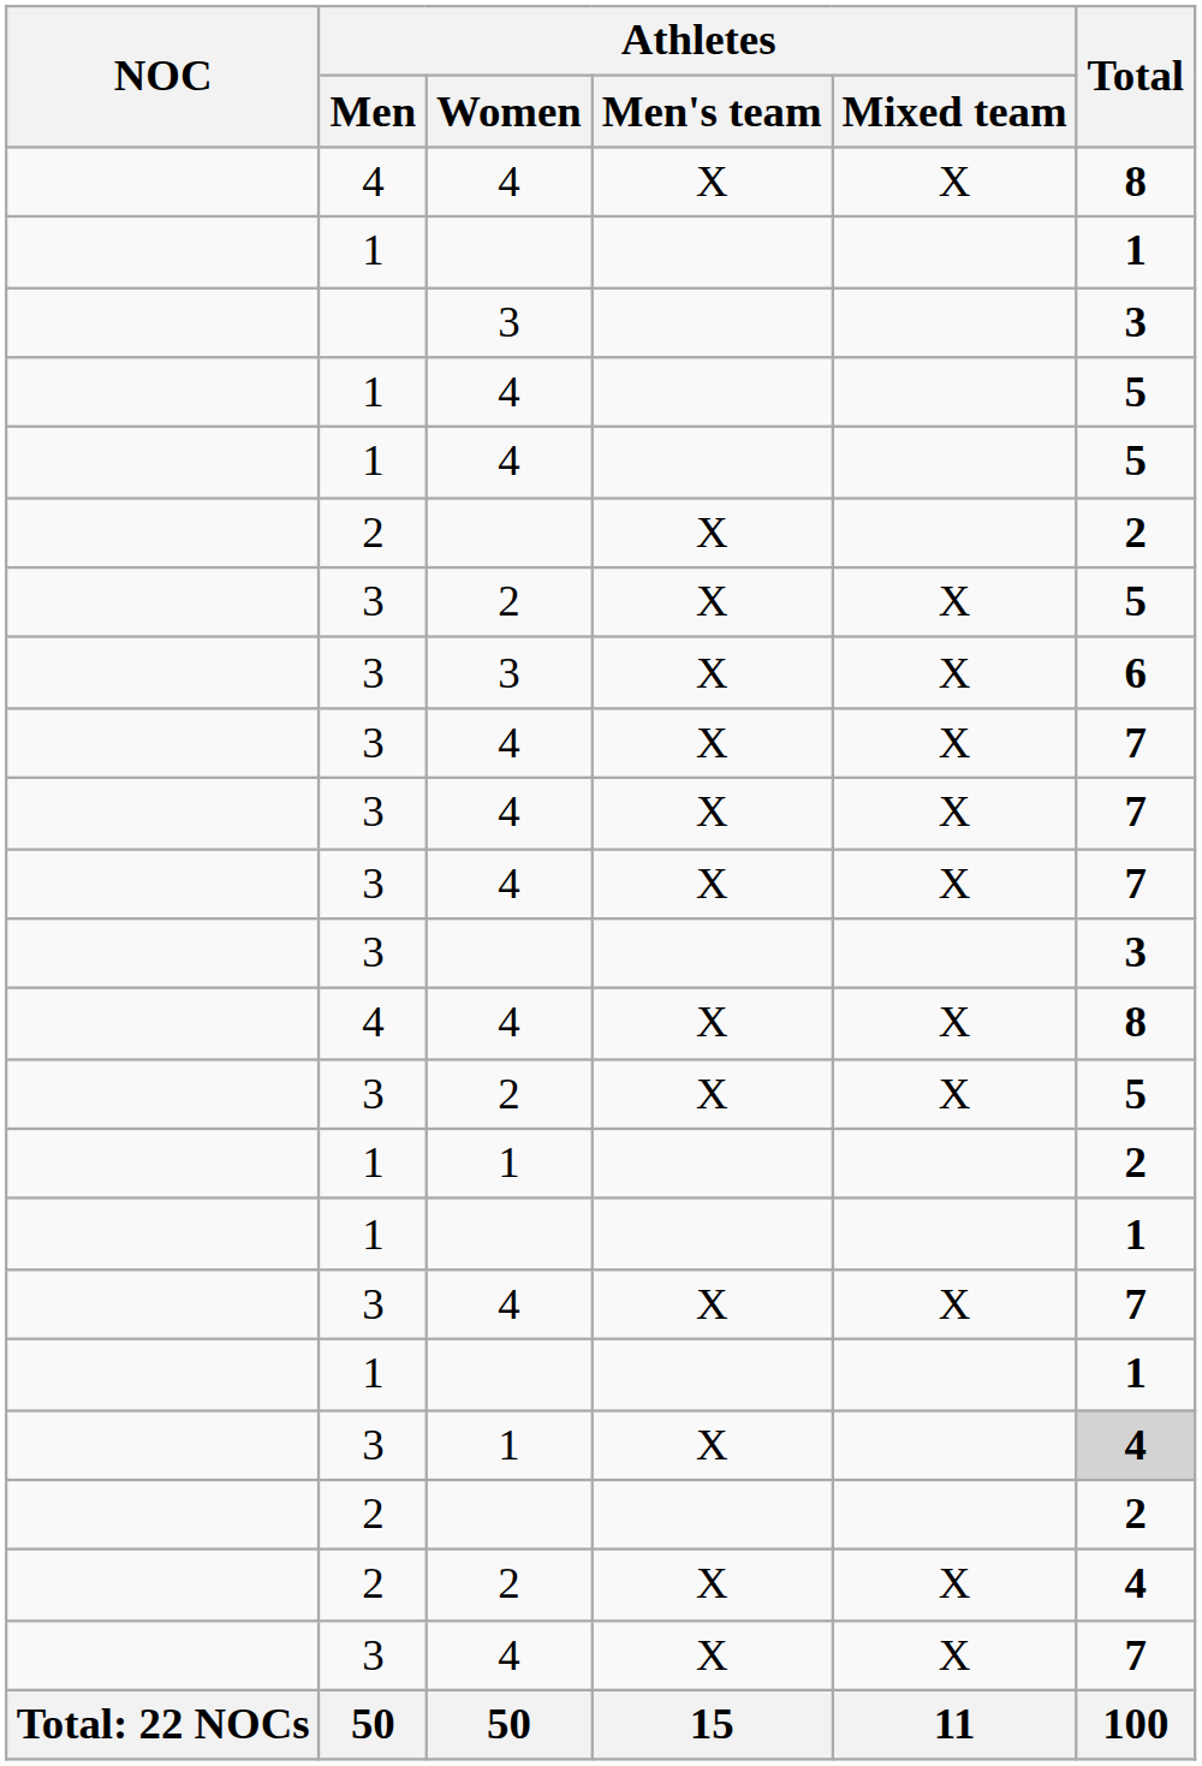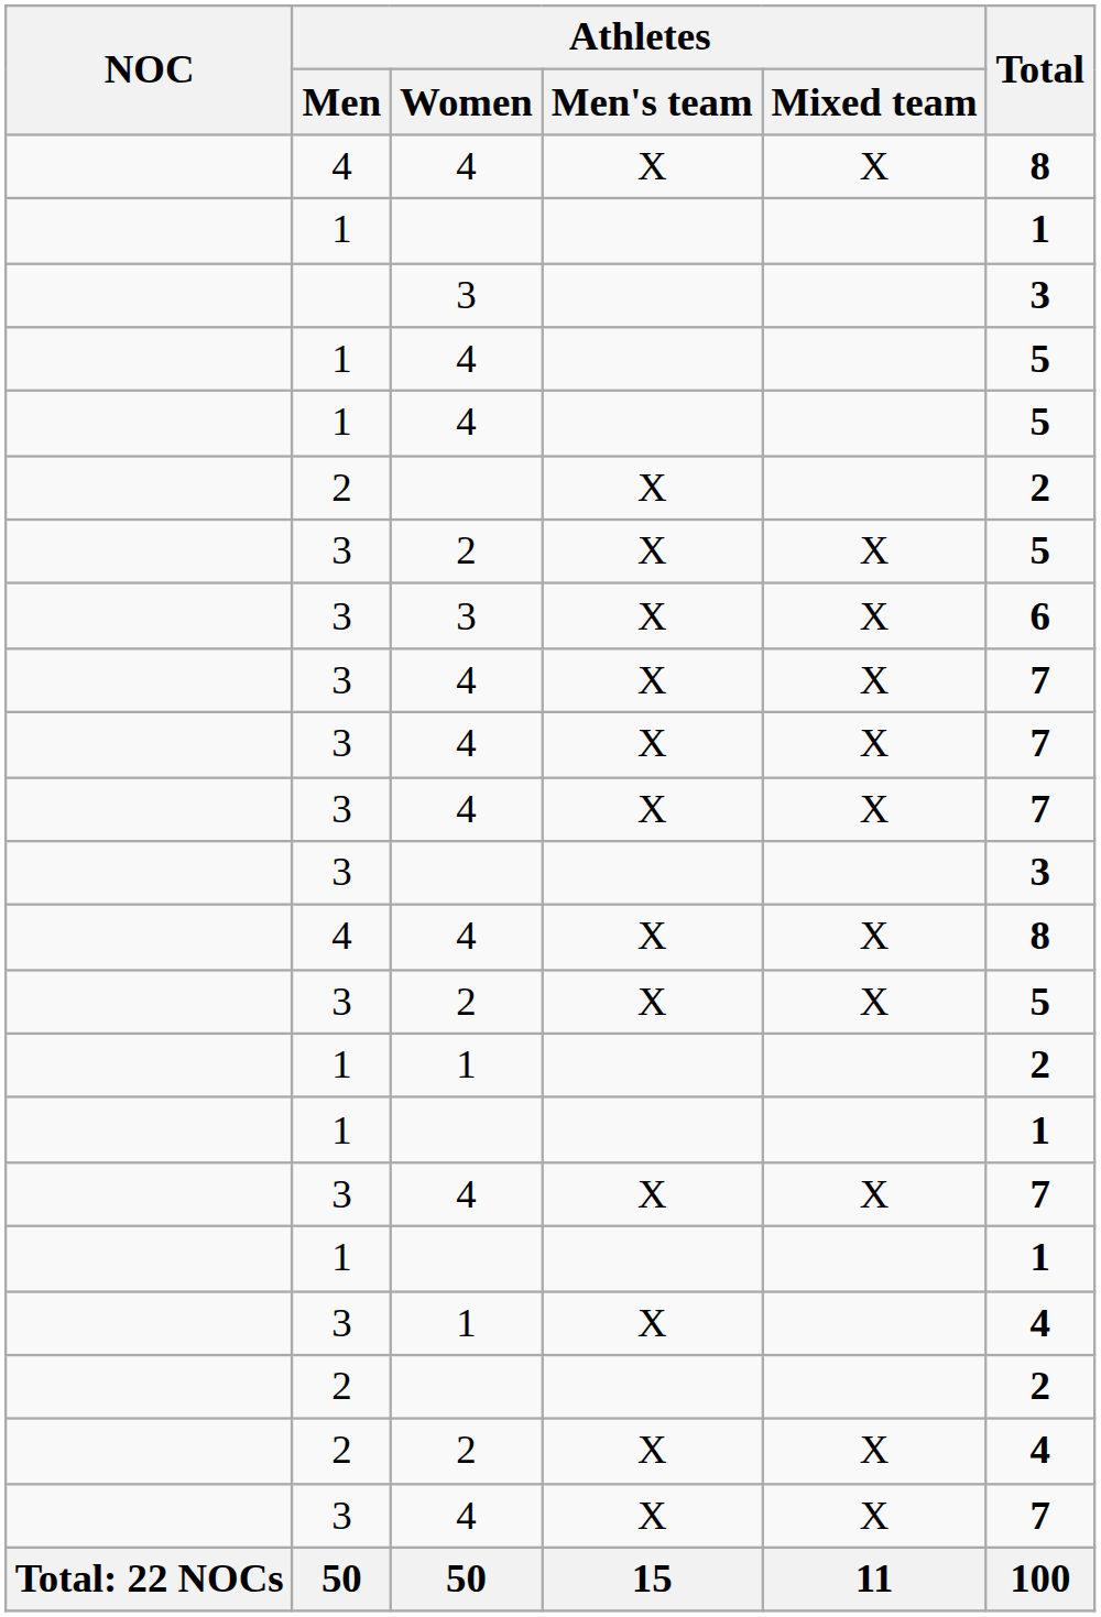3 / 1 | Total: lightgrey background -> no background
